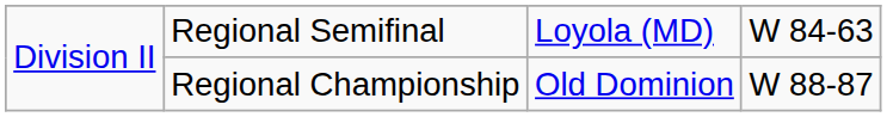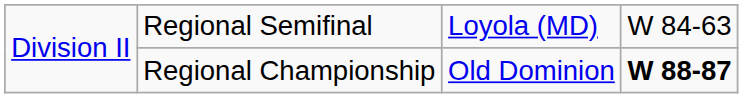Division II / Regional Championship | column 4: normal -> bold
